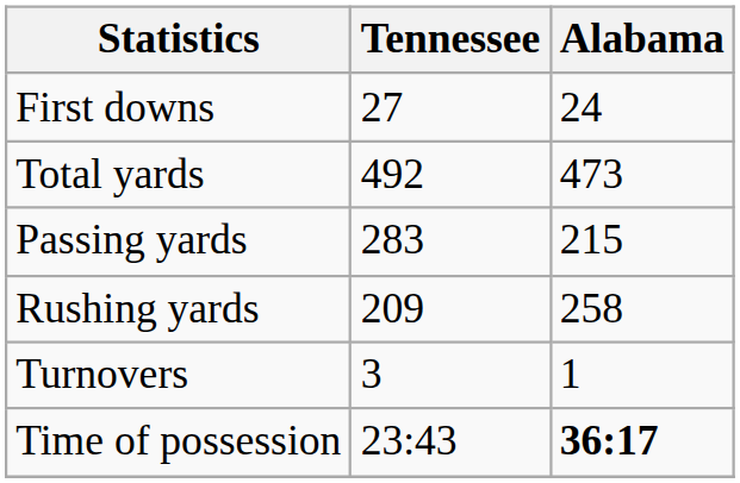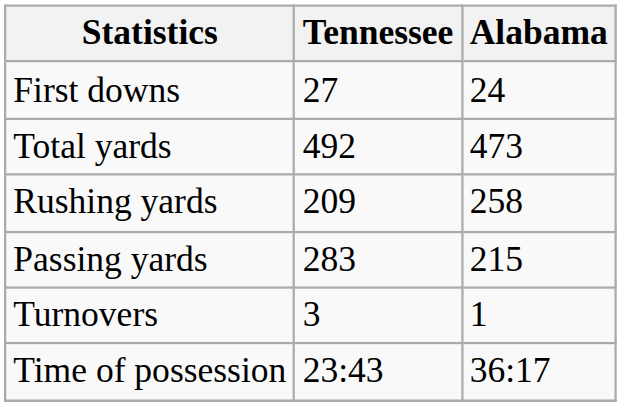rows swapped: Rushing yards <-> Passing yards
Time of possession | Alabama: bold -> normal
